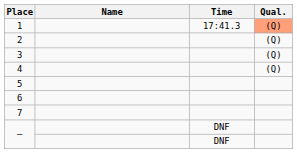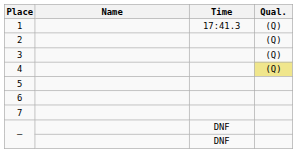1 | Qual.: lightsalmon background -> no background
4 | Qual.: no background -> khaki background
